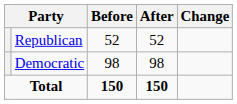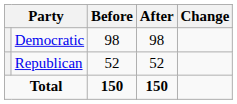rows swapped: Democratic <-> Republican
